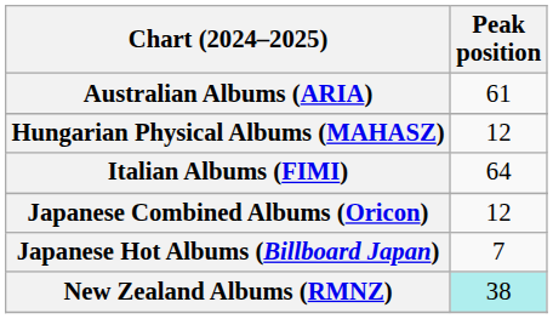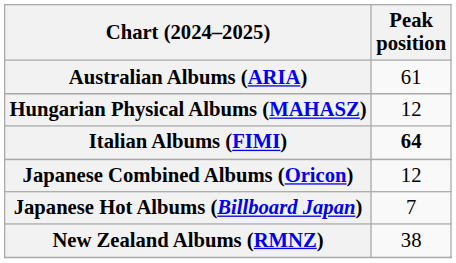Italian Albums (FIMI) | Peak position: normal -> bold
New Zealand Albums (RMNZ) | Peak position: paleturquoise background -> no background
